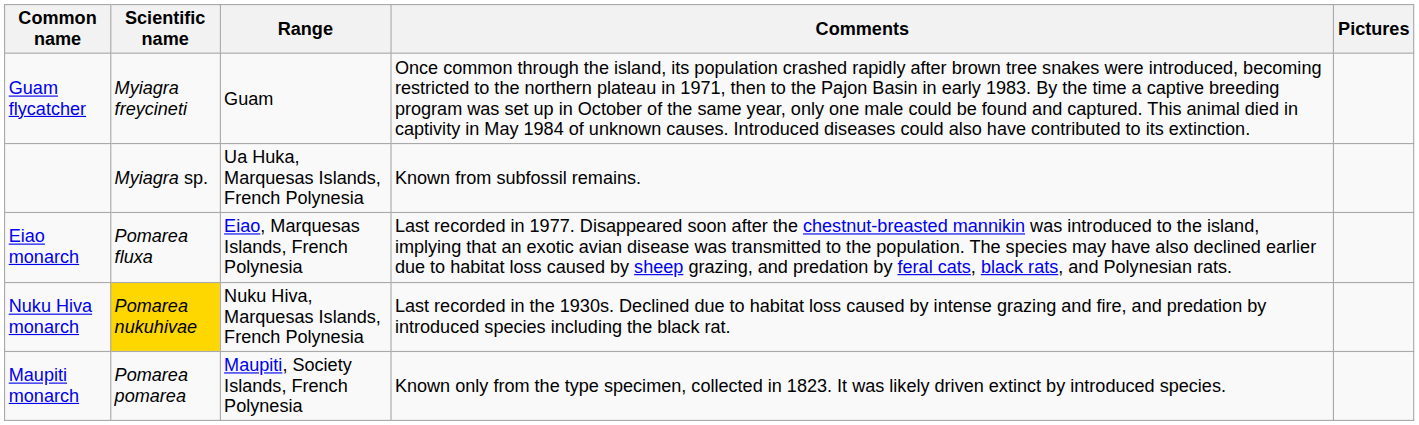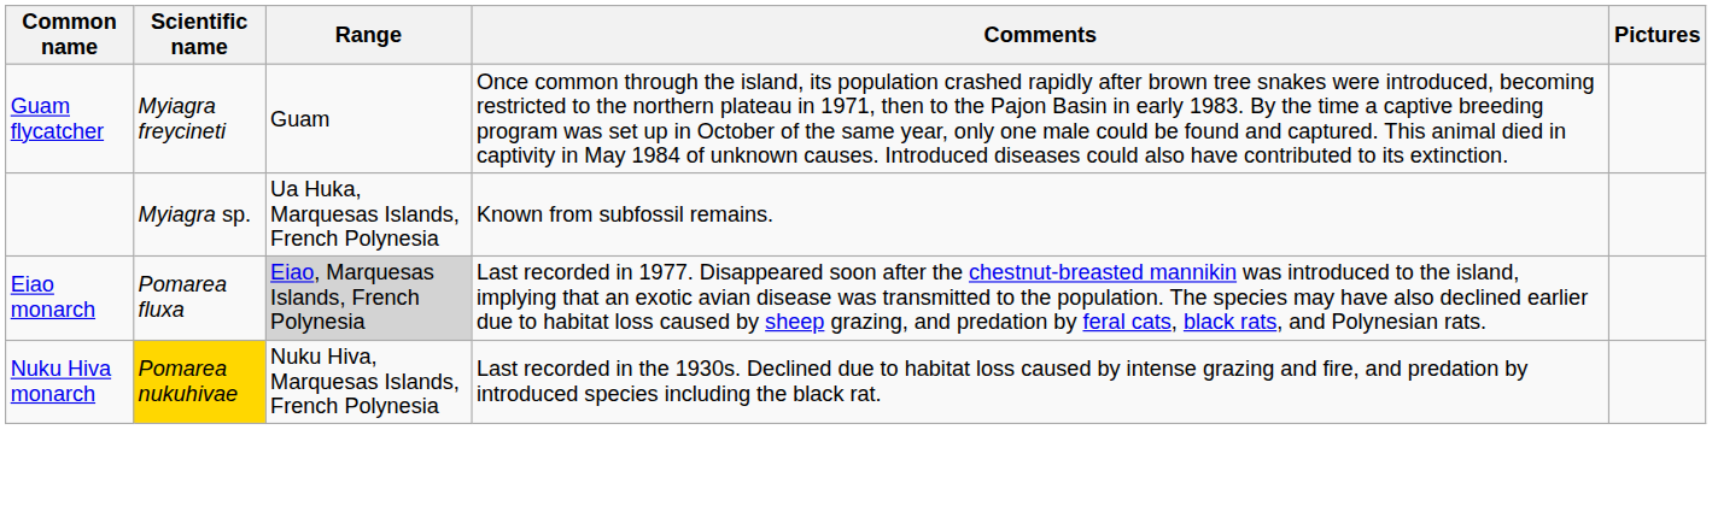Eiao monarch | Range: no background -> lightgrey background
- row: Maupiti monarch | Pomarea pomarea | Maupiti, Society Islands, French Polynesia | Known only from the type specimen, collected in 1823. It was likely driven extinct by introduced species.
